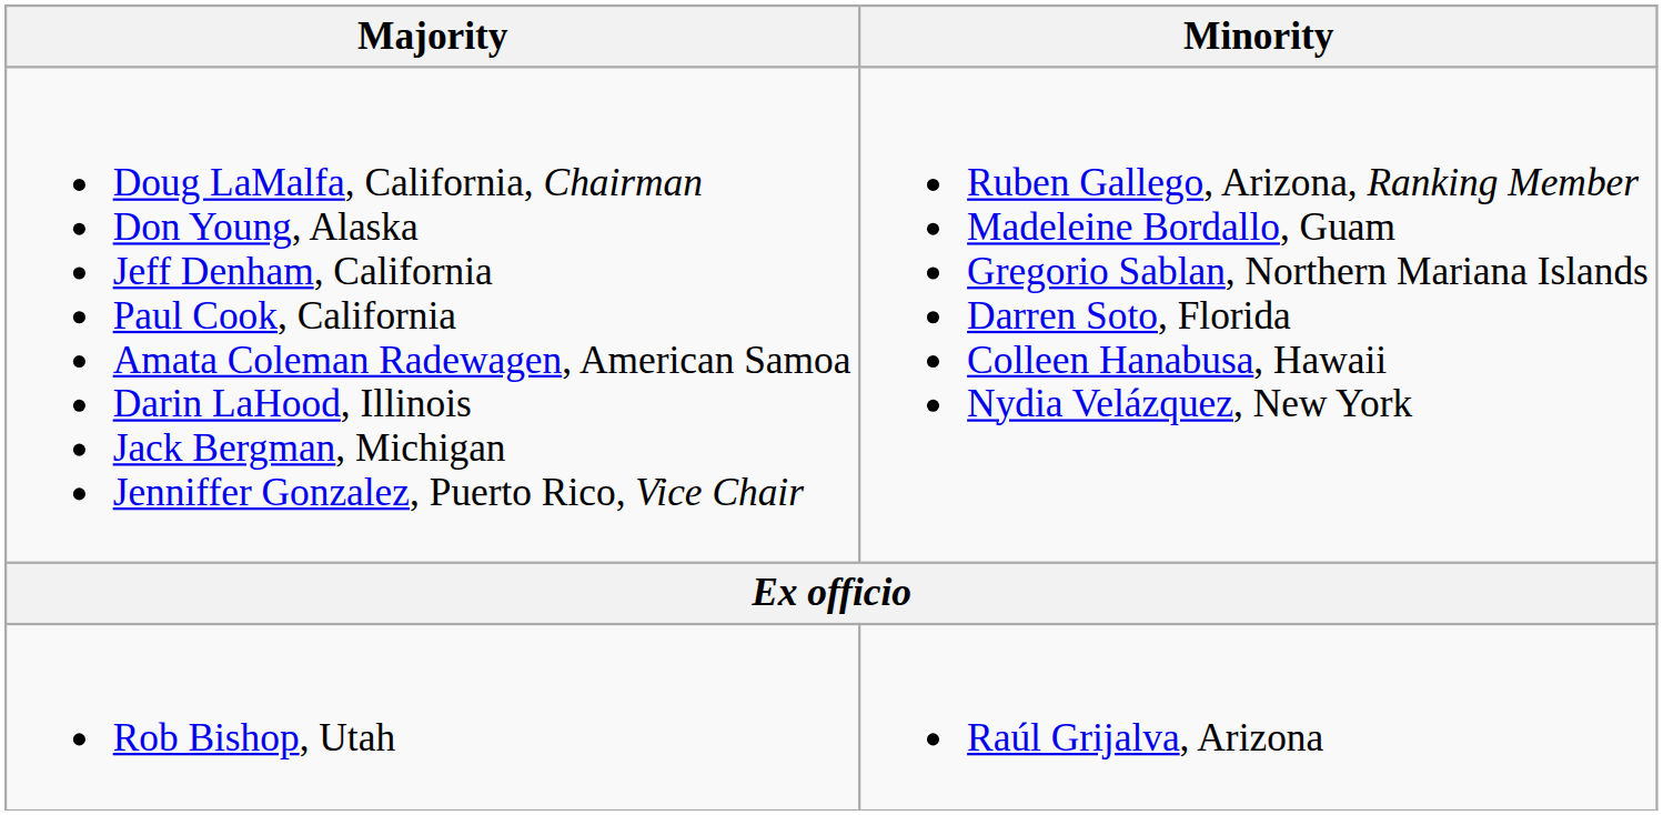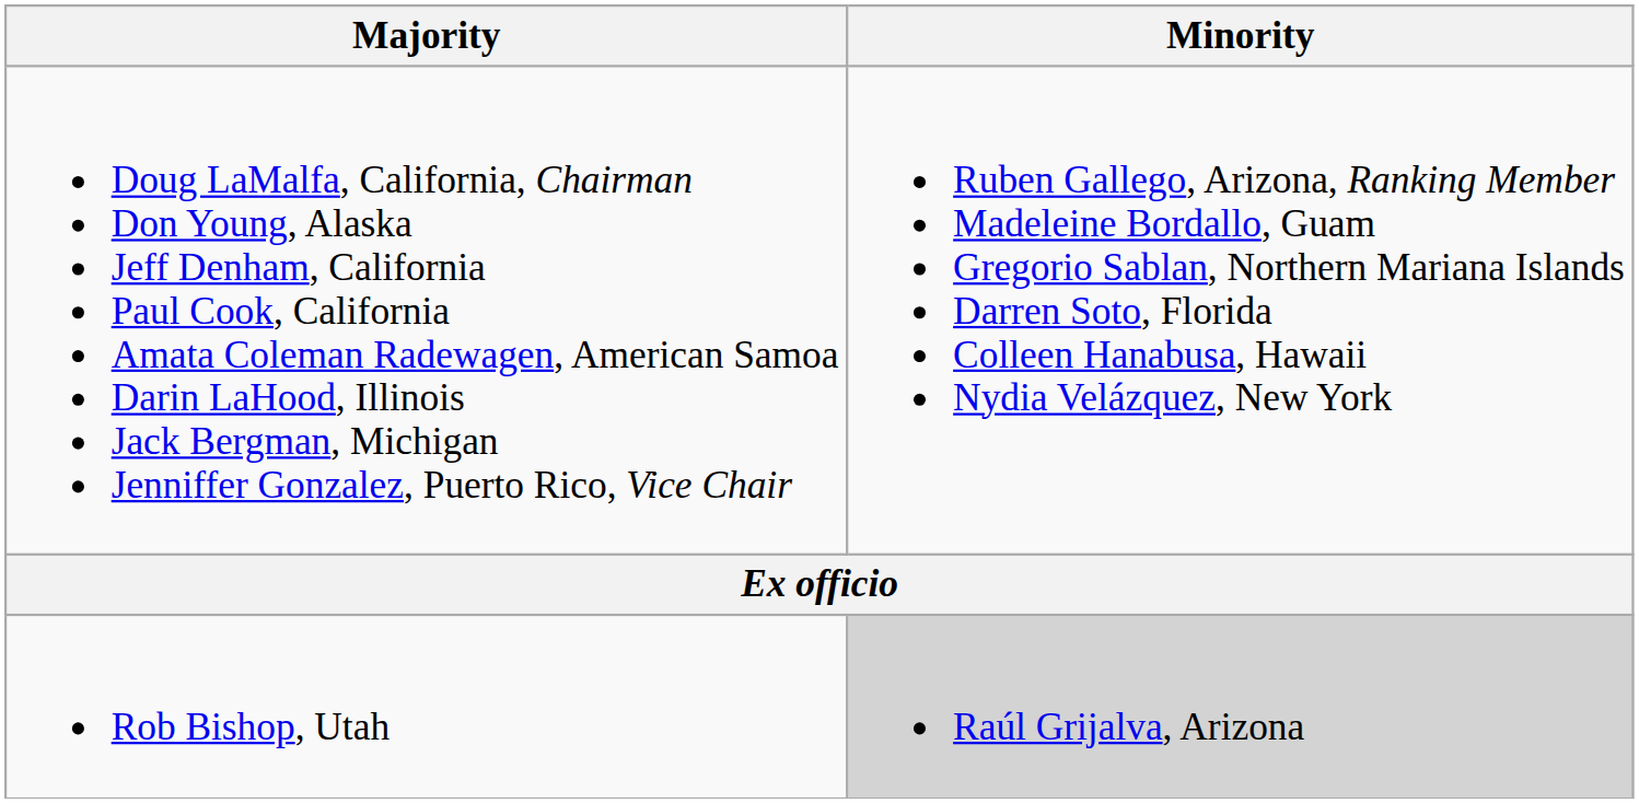Rob Bishop, Utah | Minority: no background -> lightgrey background
